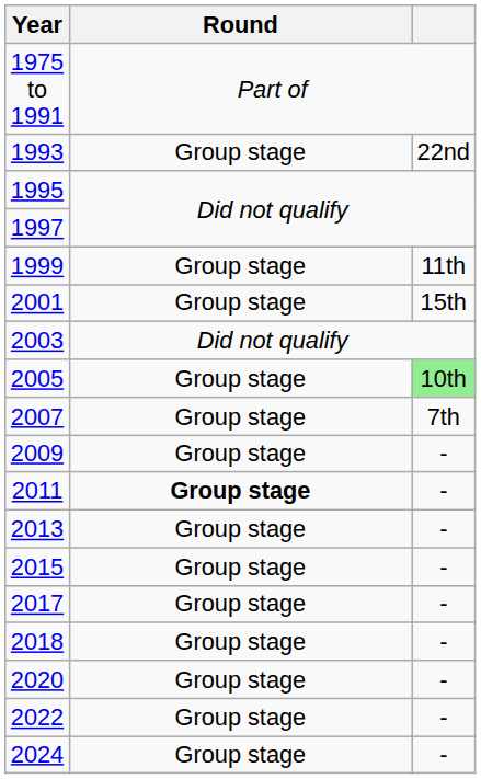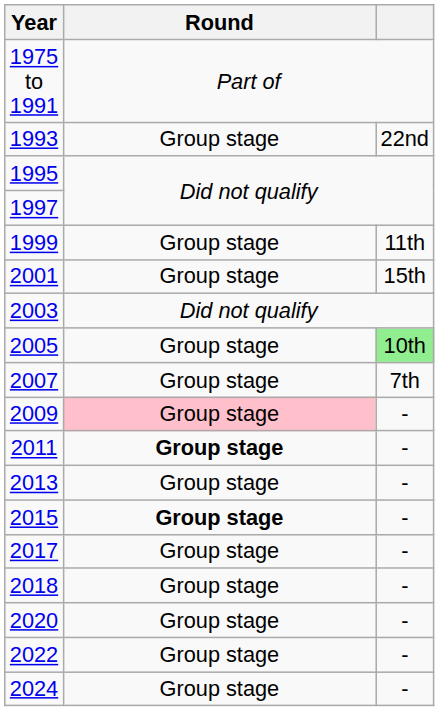2009 | Round: no background -> pink background
2015 | Round: normal -> bold
